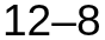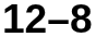row 1 | column 1: normal -> bold
